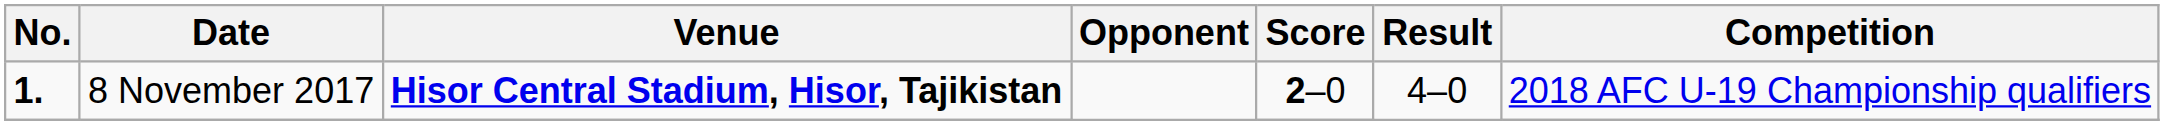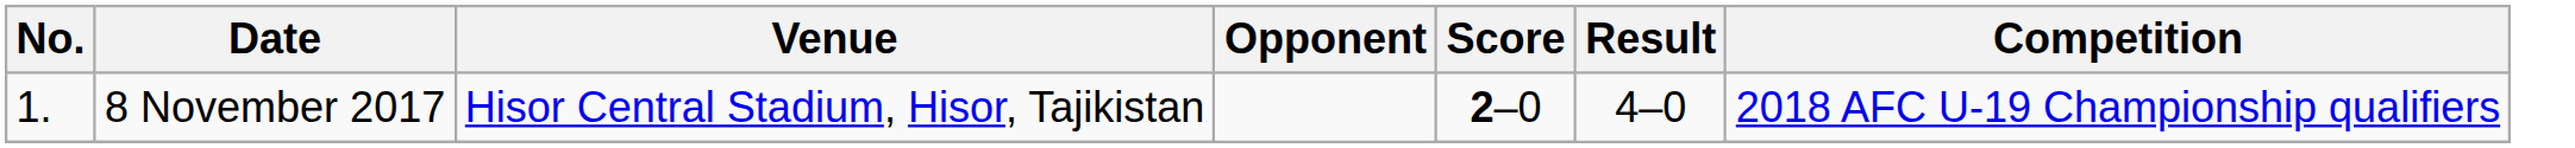8 November 2017 | No.: bold -> normal
8 November 2017 | Venue: bold -> normal
